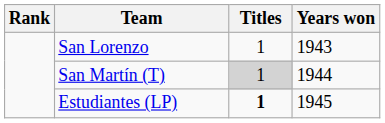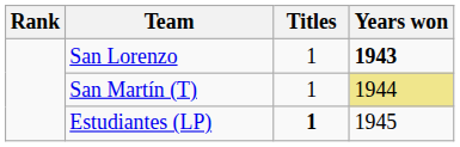San Lorenzo | Years won: normal -> bold
San Martín (T) | Titles: lightgrey background -> no background
San Martín (T) | Years won: no background -> khaki background
